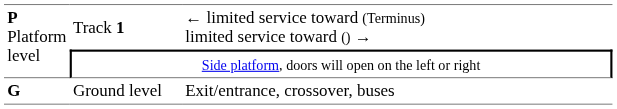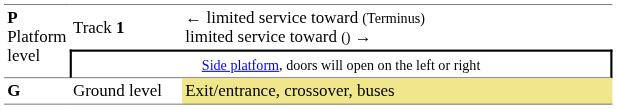G | column 3: no background -> khaki background
